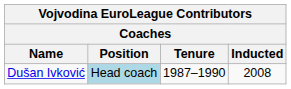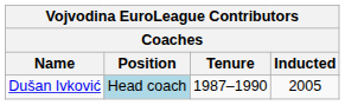Dušan Ivković | Inducted: 2008 -> 2005
